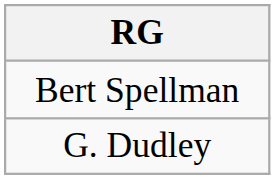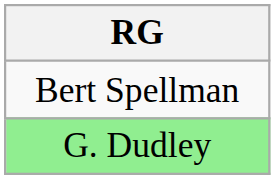row 3 | column 1: no background -> lightgreen background
